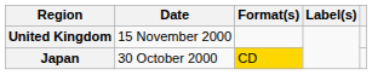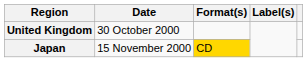United Kingdom | Date: 15 November 2000 -> 30 October 2000
Japan | Date: 30 October 2000 -> 15 November 2000
